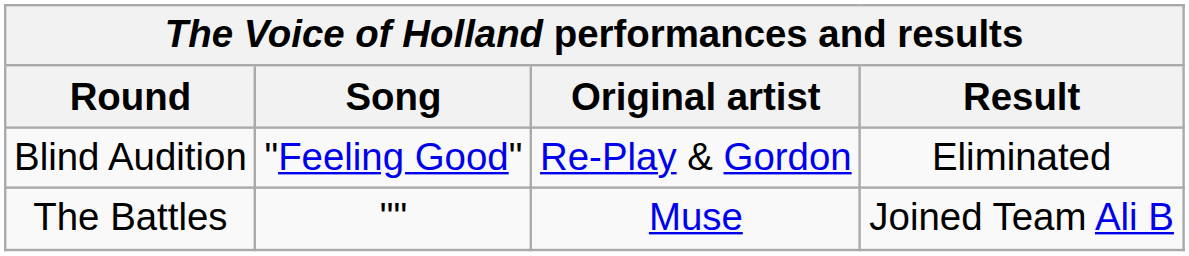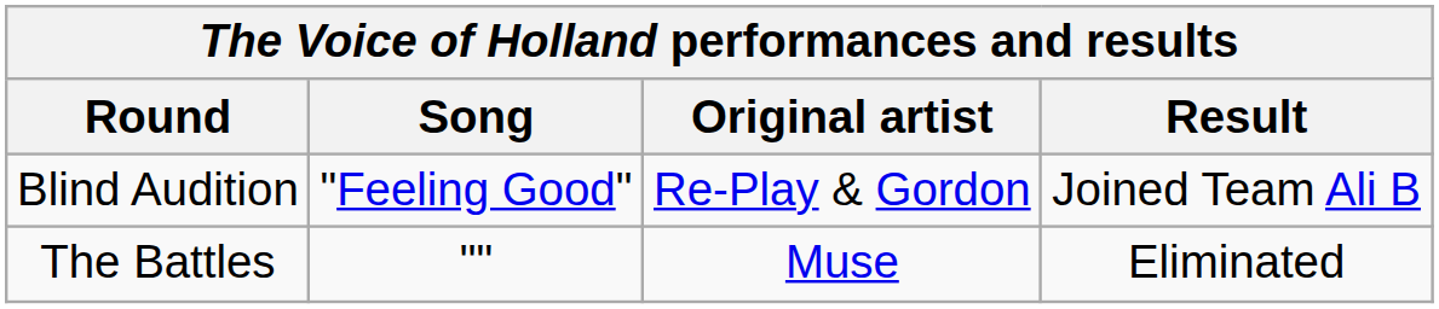Blind Audition | Result: Eliminated -> Joined Team Ali B
The Battles | Result: Joined Team Ali B -> Eliminated
